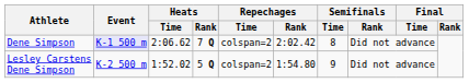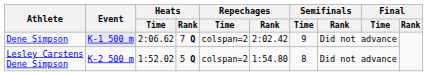Dene Simpson | Semifinals / Time: 8 -> 9
Lesley Carstens Dene Simpson | Semifinals / Time: 9 -> 8
